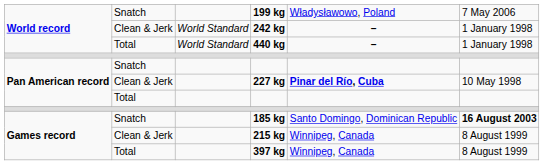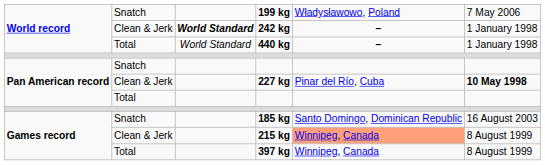242 kg | column 3: normal -> bold
227 kg | column 5: bold -> normal
227 kg | column 6: normal -> bold
185 kg | column 6: bold -> normal
215 kg | column 5: no background -> lightsalmon background
